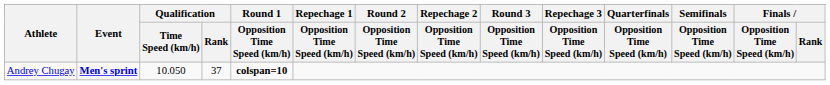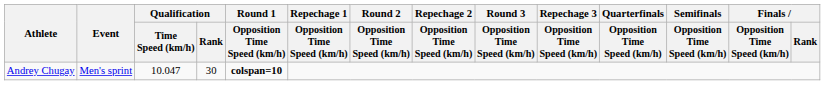Andrey Chugay | Event: bold -> normal
Andrey Chugay | Qualification / Time Speed (km/h): 10.050 -> 10.047
Andrey Chugay | Qualification / Rank: 37 -> 30
